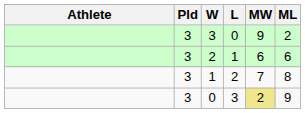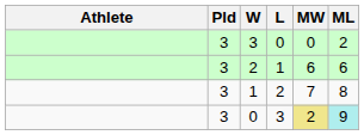row 2 | MW: 9 -> 0
row 5 | ML: no background -> paleturquoise background
